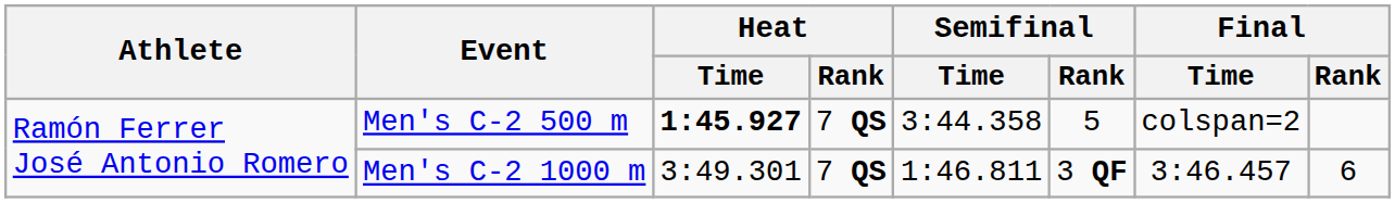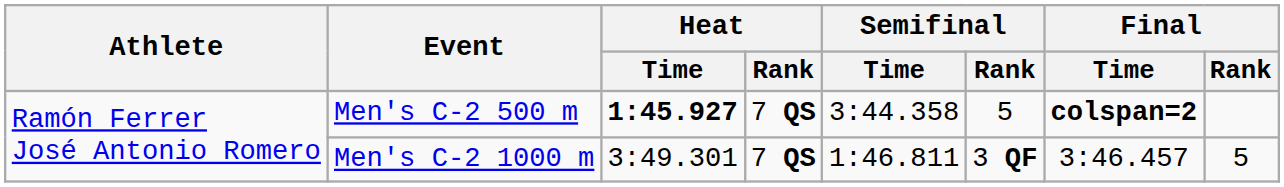Men's C-2 500 m | Final / Time: normal -> bold
Men's C-2 1000 m | Final / Rank: 6 -> 5
